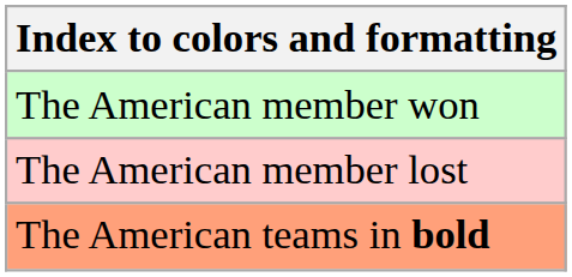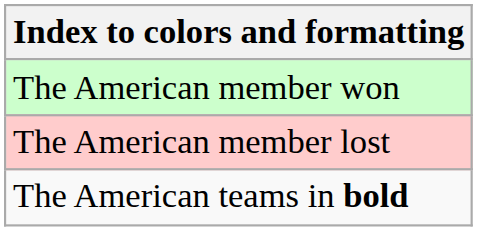row 4 | column 1: lightsalmon background -> no background
